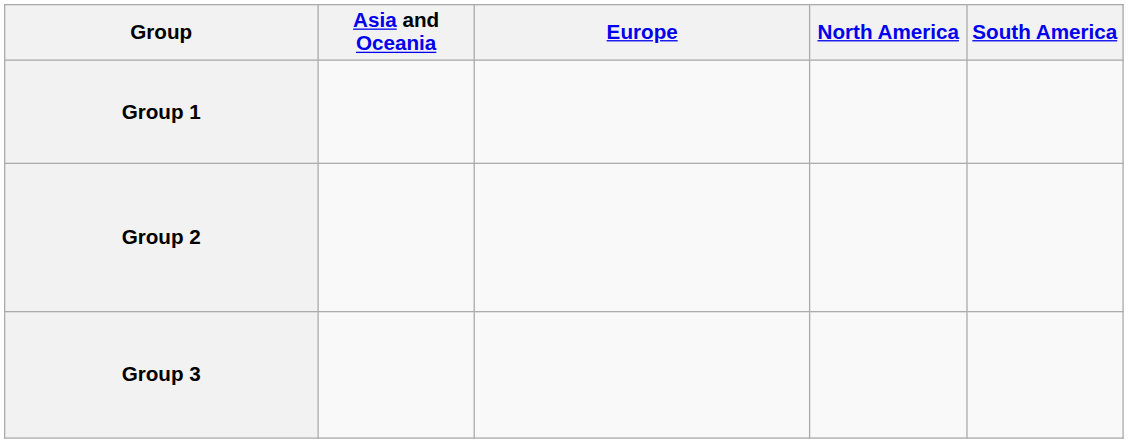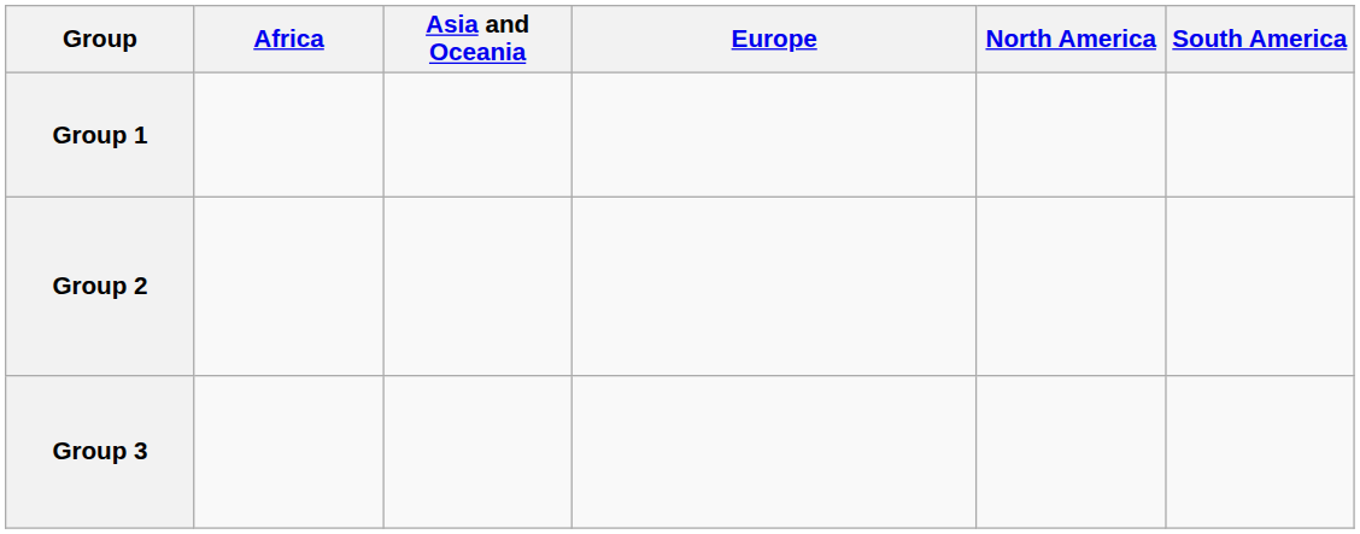+ column: Africa
